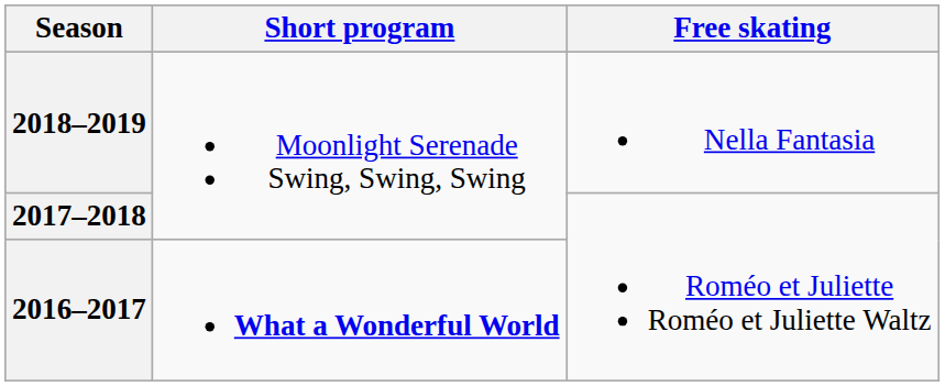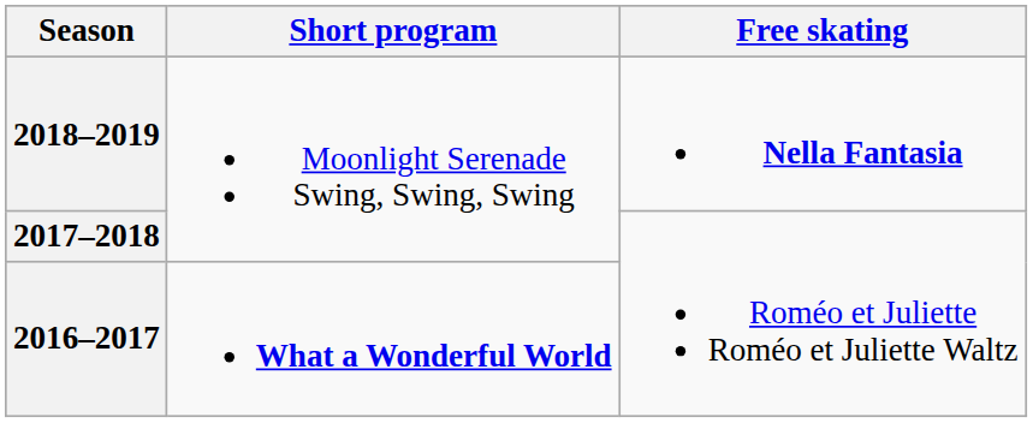2018–2019 | Free skating: normal -> bold
